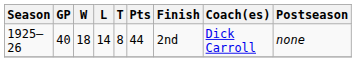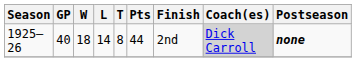1925–26 | Coach(es): no background -> lightgrey background
1925–26 | Postseason: normal -> bold
